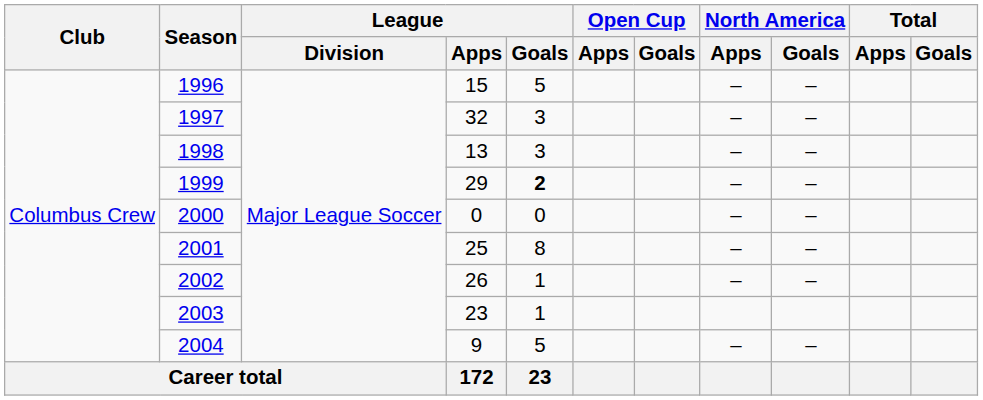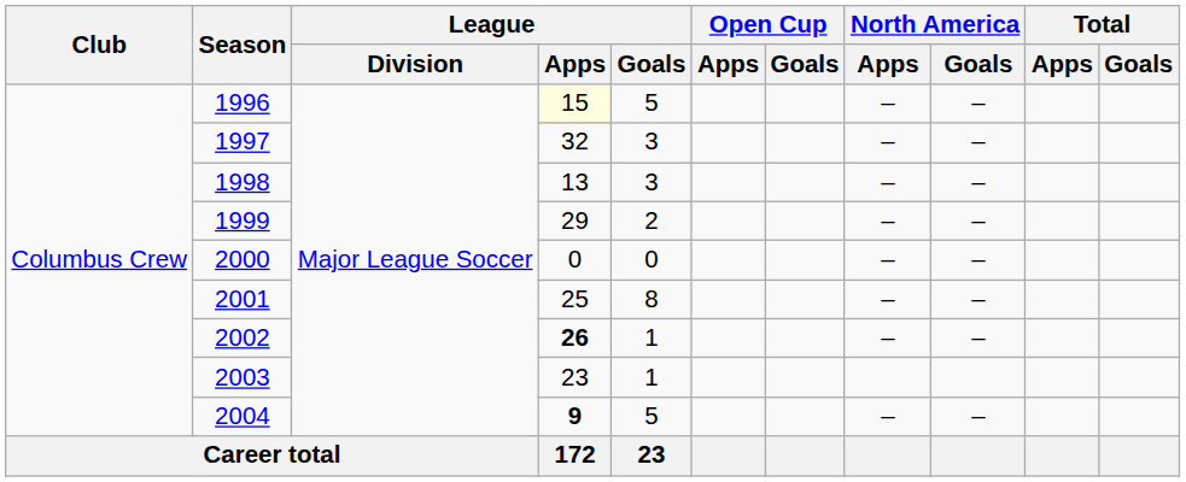1996 | League / Apps: no background -> lightyellow background
1999 | League / Goals: bold -> normal
2002 | League / Apps: normal -> bold
2004 | League / Apps: normal -> bold
